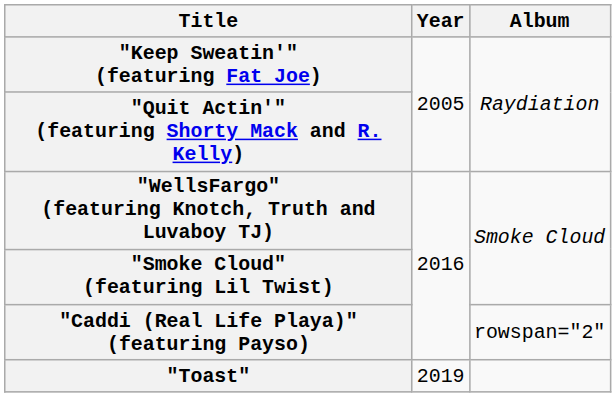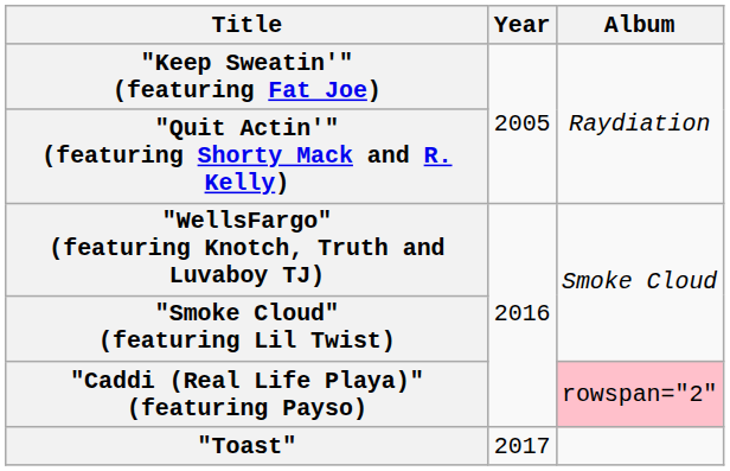"Caddi (Real Life Playa)" (featuring Payso) | Album: no background -> pink background
"Toast" | Year: 2019 -> 2017
